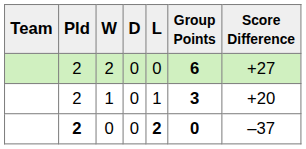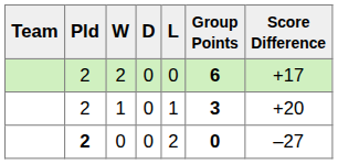row 2 | Score Difference: +27 -> +17
row 4 | L: bold -> normal
row 4 | Score Difference: –37 -> –27
